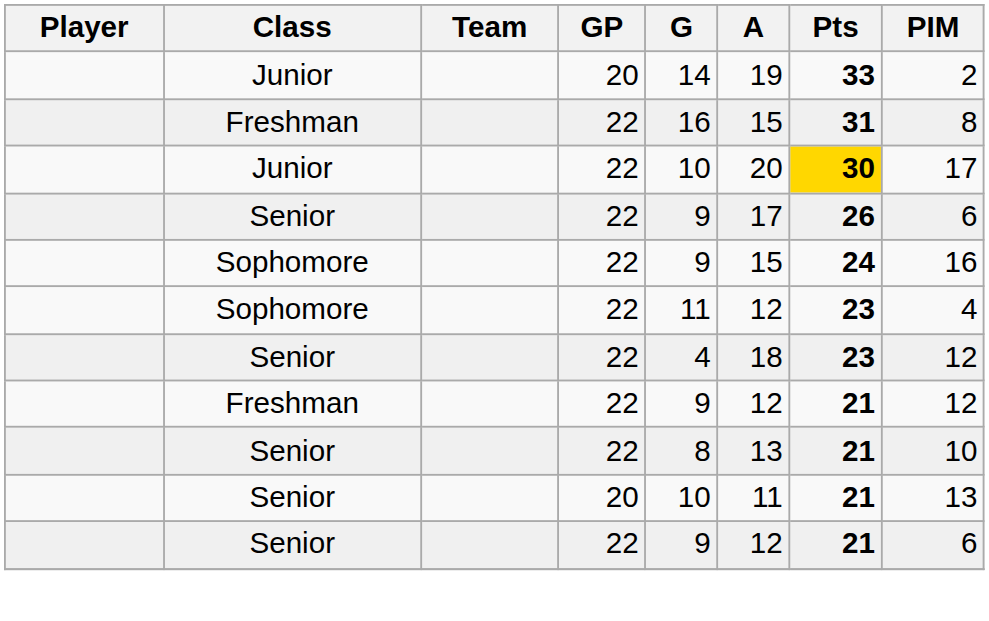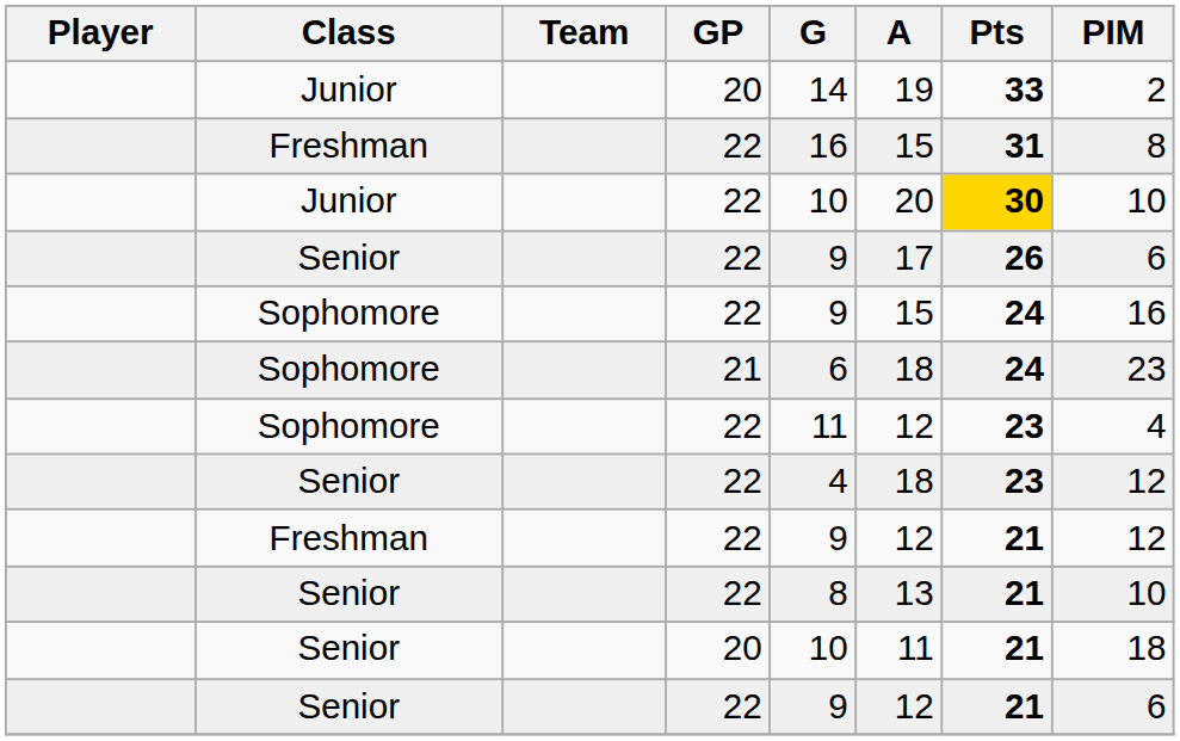Junior / 22 | PIM: 17 -> 10
+ row: Sophomore | 21 | 6 | 18 | 24 | 23
Senior / 20 | PIM: 13 -> 18
